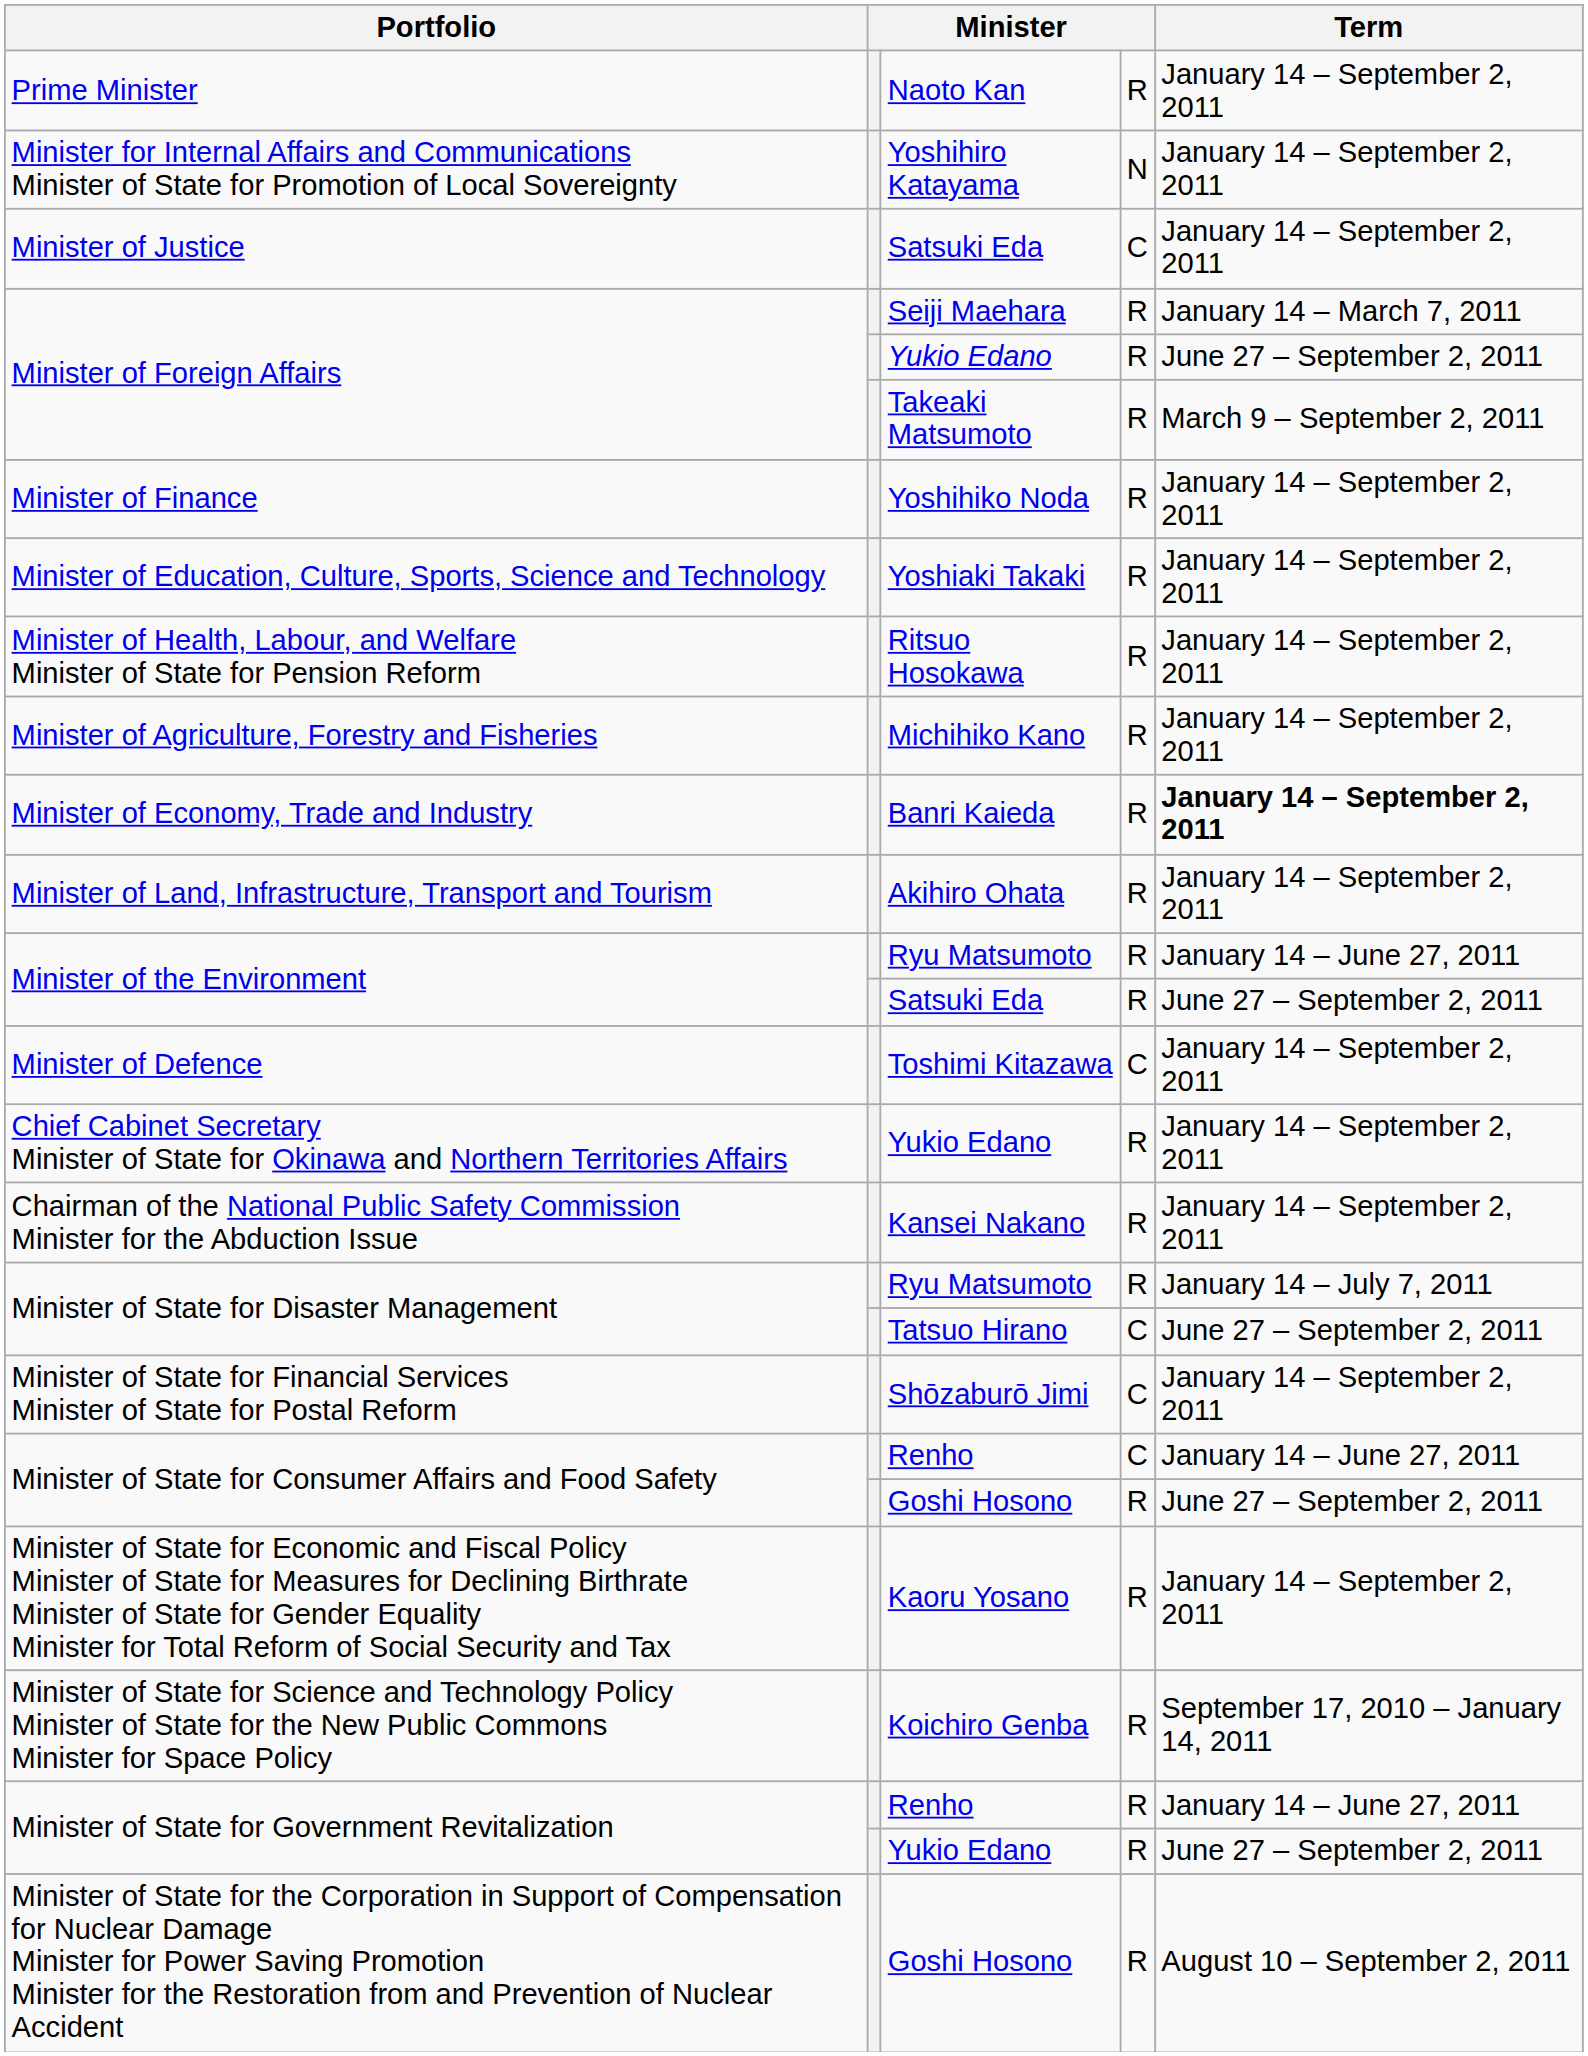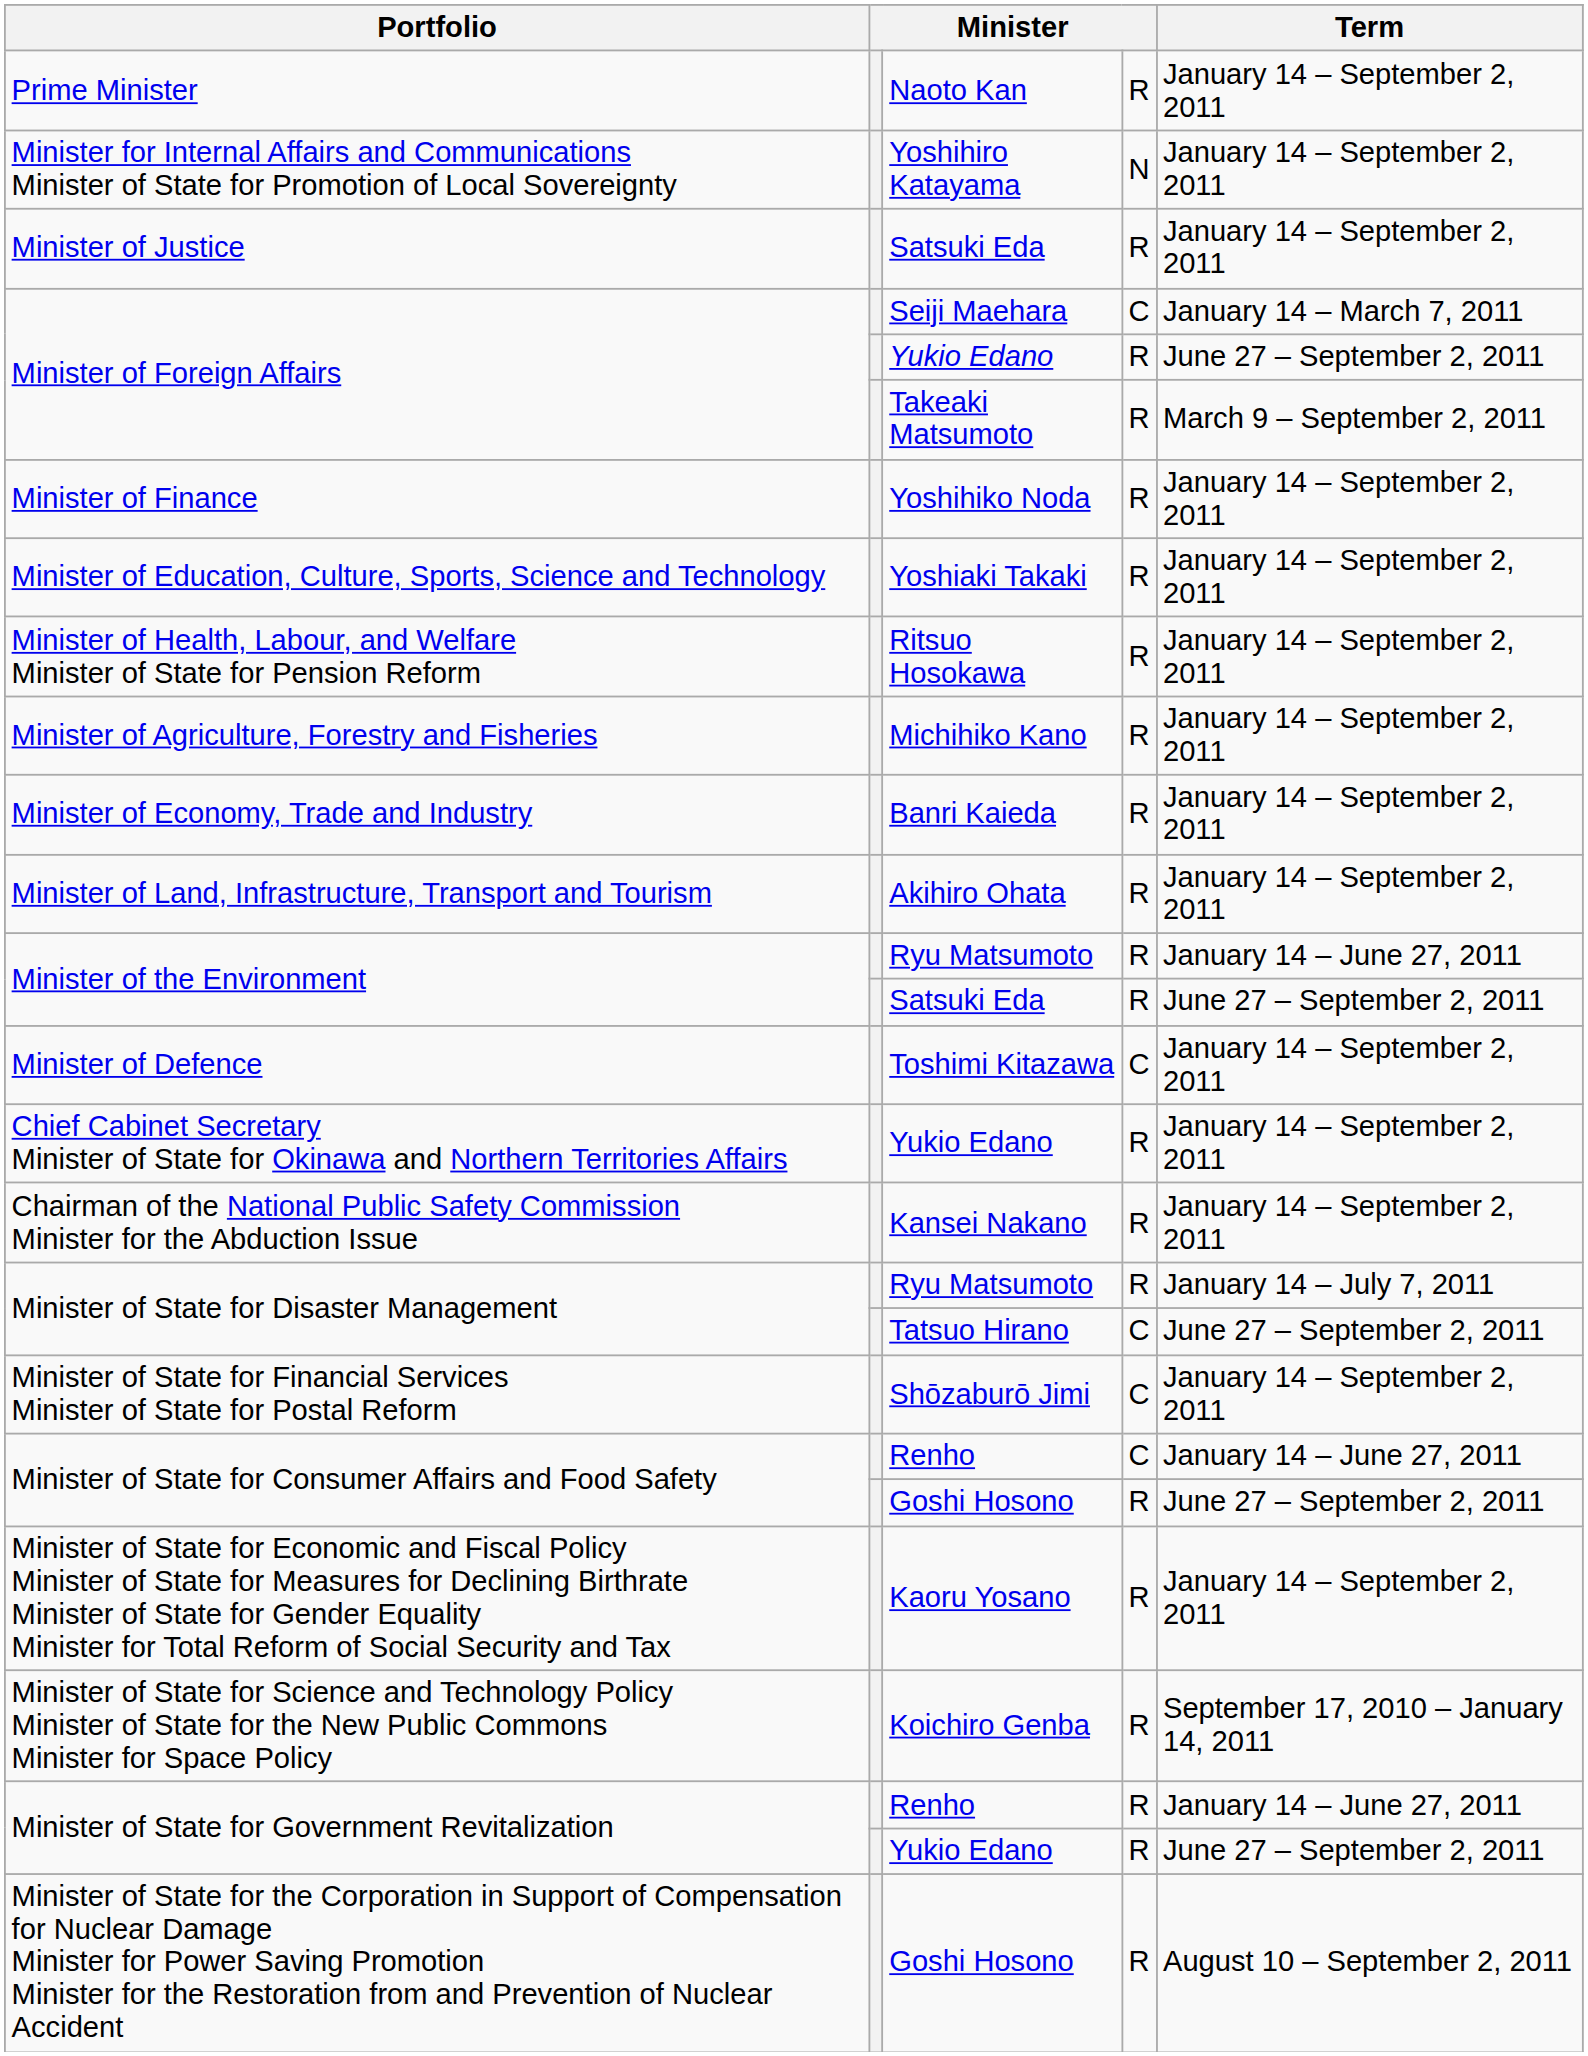Minister of Justice | column 4: C -> R
Minister of Foreign Affairs / Seiji Maehara | column 4: R -> C
Minister of Economy, Trade and Industry | column 5: bold -> normal
